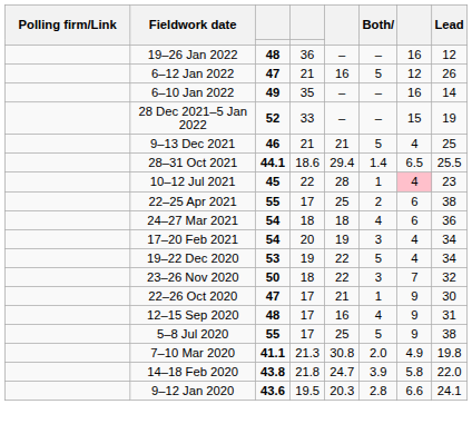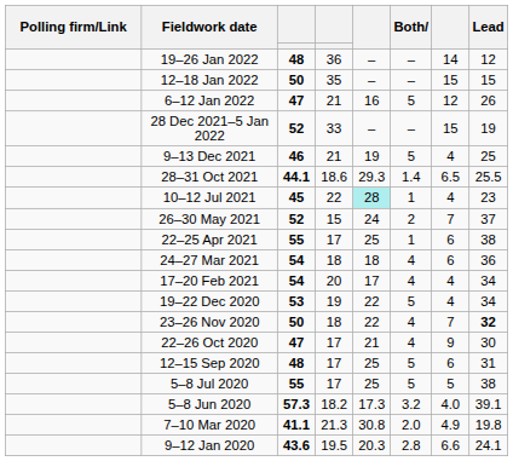19–26 Jan 2022 | column 7: 16 -> 14
+ row: 12–18 Jan 2022 | 50 | 35 | – | – | 15 | 15
- row: 6–10 Jan 2022 | 49 | 35 | – | – | 16 | 14
9–13 Dec 2021 | column 5: 21 -> 19
28–31 Oct 2021 | column 5: 29.4 -> 29.3
10–12 Jul 2021 | column 5: no background -> paleturquoise background
10–12 Jul 2021 | column 7: pink background -> no background
+ row: 26–30 May 2021 | 52 | 15 | 24 | 2 | 7 | 37
22–25 Apr 2021 | Both: 2 -> 1
17–20 Feb 2021 | column 5: 19 -> 17
17–20 Feb 2021 | Both: 3 -> 4
23–26 Nov 2020 | Both: 3 -> 4
23–26 Nov 2020 | Lead: normal -> bold
22–26 Oct 2020 | Both: 1 -> 4
12–15 Sep 2020 | column 5: 16 -> 25
12–15 Sep 2020 | Both: 4 -> 5
12–15 Sep 2020 | column 7: 9 -> 6
5–8 Jul 2020 | column 7: 9 -> 5
+ row: 5–8 Jun 2020 | 57.3 | 18.2 | 17.3 | 3.2 | 4.0 | 39.1
- row: 14–18 Feb 2020 | 43.8 | 21.8 | 24.7 | 3.9 | 5.8 | 22.0
